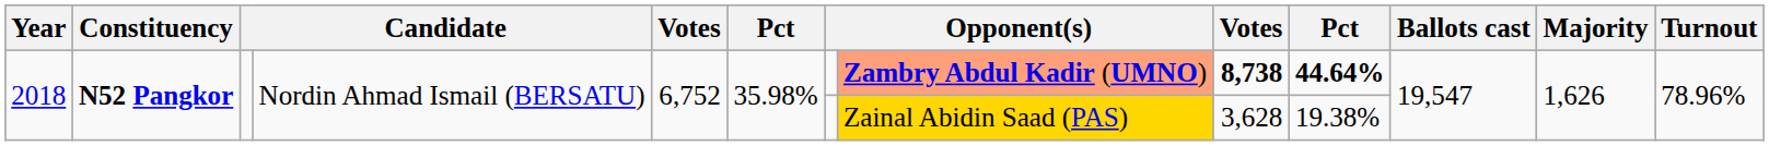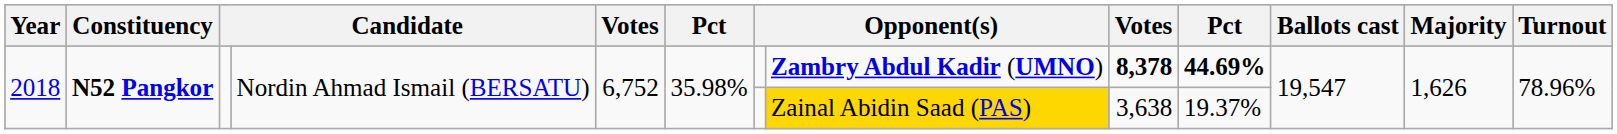row 2 | column 8: lightsalmon background -> no background
row 2 | column 9: 8,738 -> 8,378
row 2 | column 10: 44.64% -> 44.69%
row 3 | column 9: 3,628 -> 3,638
row 3 | column 10: 19.38% -> 19.37%
